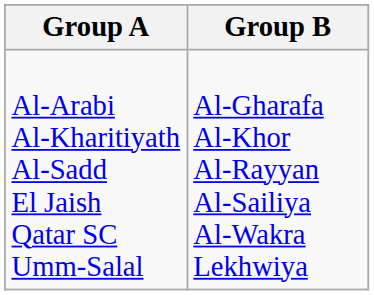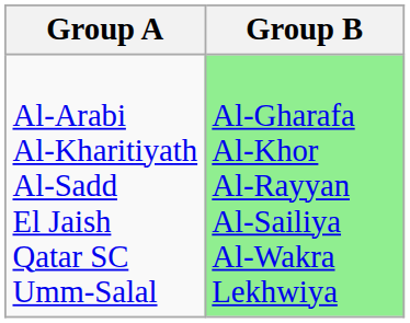Al-Arabi Al-Kharitiyath Al-Sadd El Jaish Qatar SC Umm-Salal | Group B: no background -> lightgreen background
